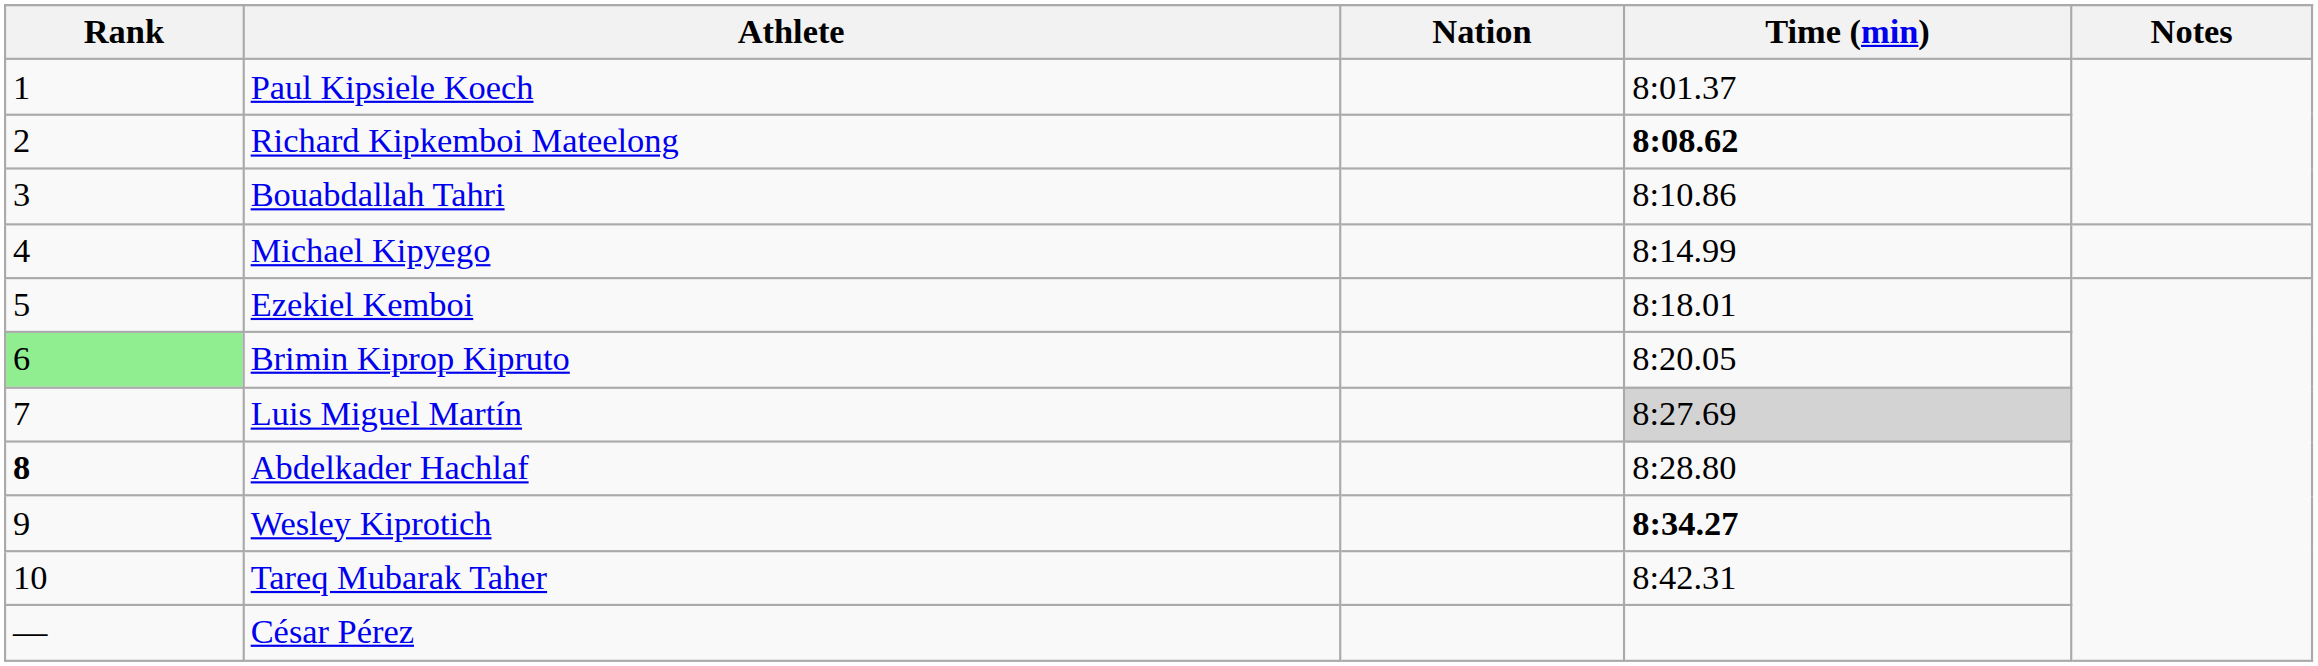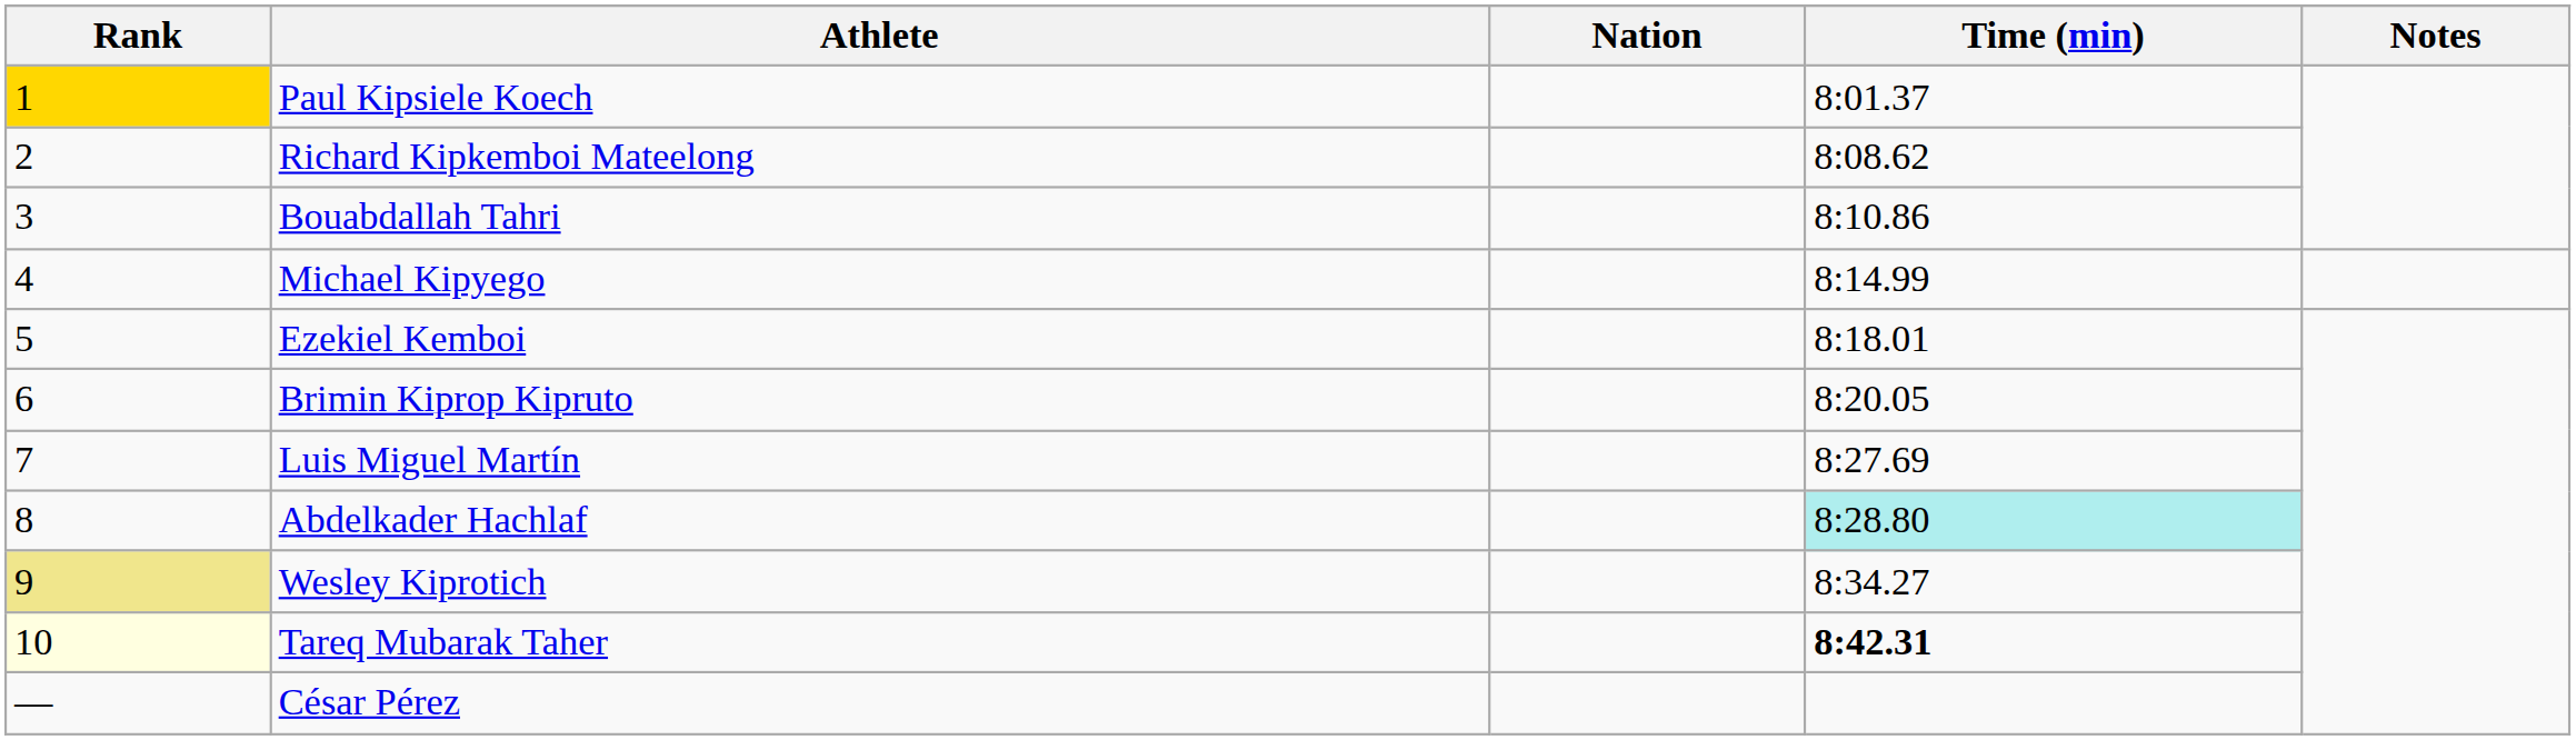Paul Kipsiele Koech | Rank: no background -> gold background
Richard Kipkemboi Mateelong | Time (min): bold -> normal
Brimin Kiprop Kipruto | Rank: lightgreen background -> no background
Luis Miguel Martín | Time (min): lightgrey background -> no background
Abdelkader Hachlaf | Rank: bold -> normal
Abdelkader Hachlaf | Time (min): no background -> paleturquoise background
Wesley Kiprotich | Rank: no background -> khaki background
Wesley Kiprotich | Time (min): bold -> normal
Tareq Mubarak Taher | Rank: no background -> lightyellow background
Tareq Mubarak Taher | Time (min): normal -> bold
